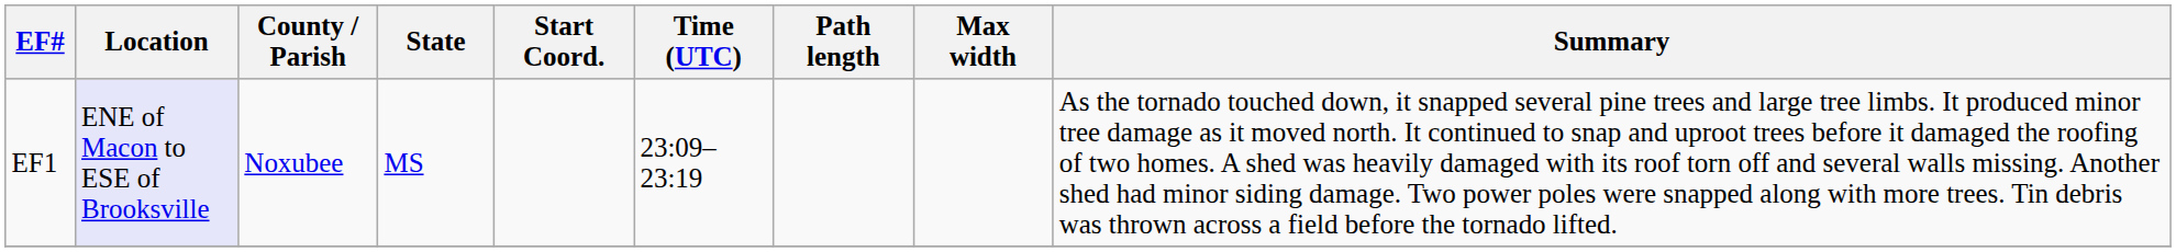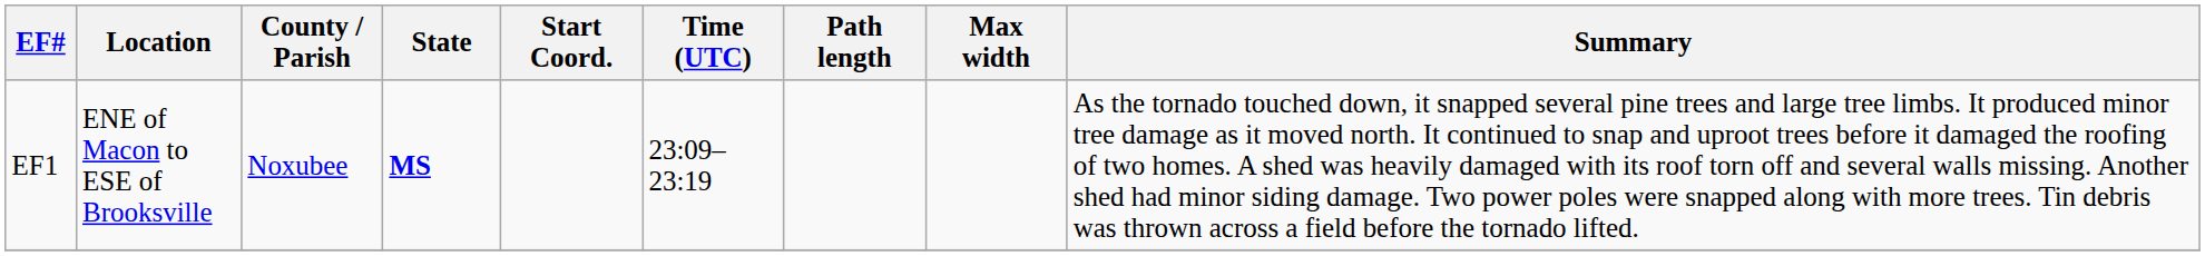EF1 | Location: lavender background -> no background
EF1 | State: normal -> bold
